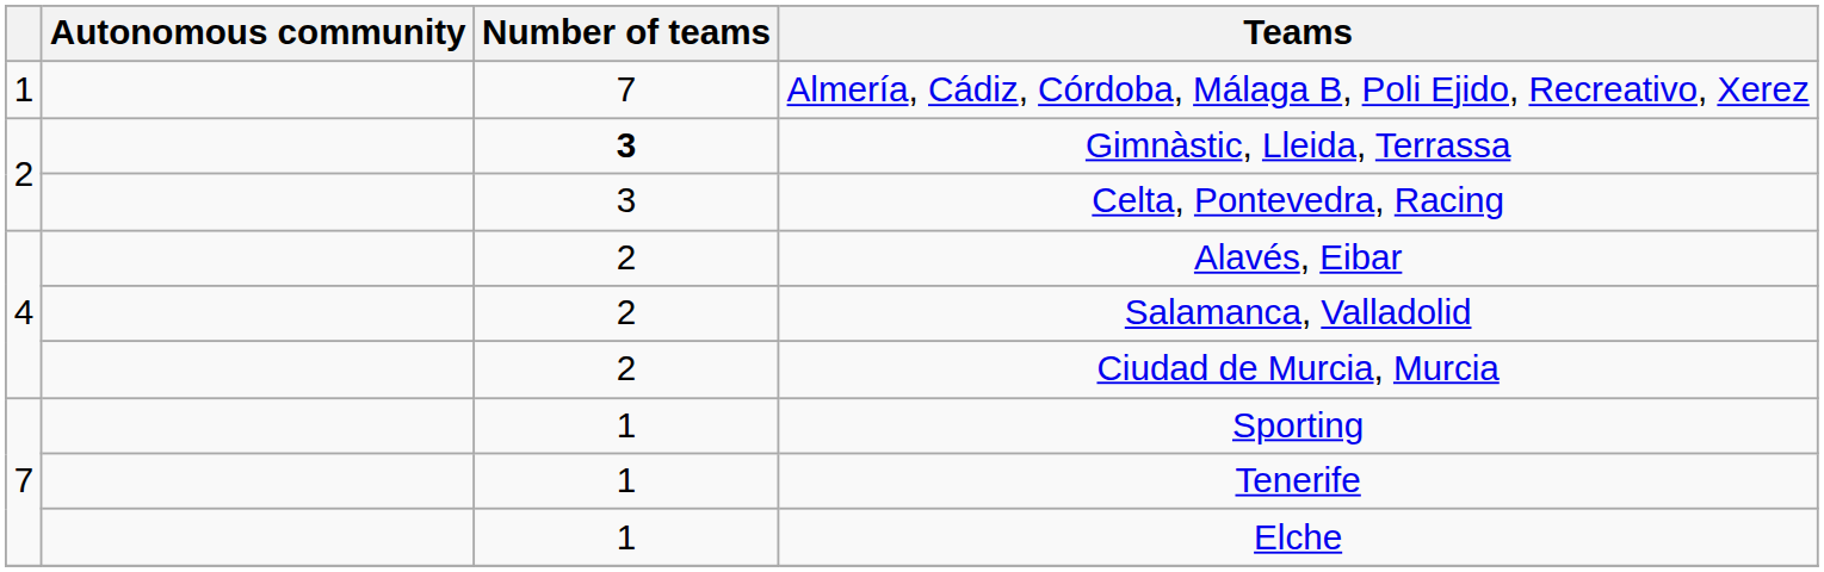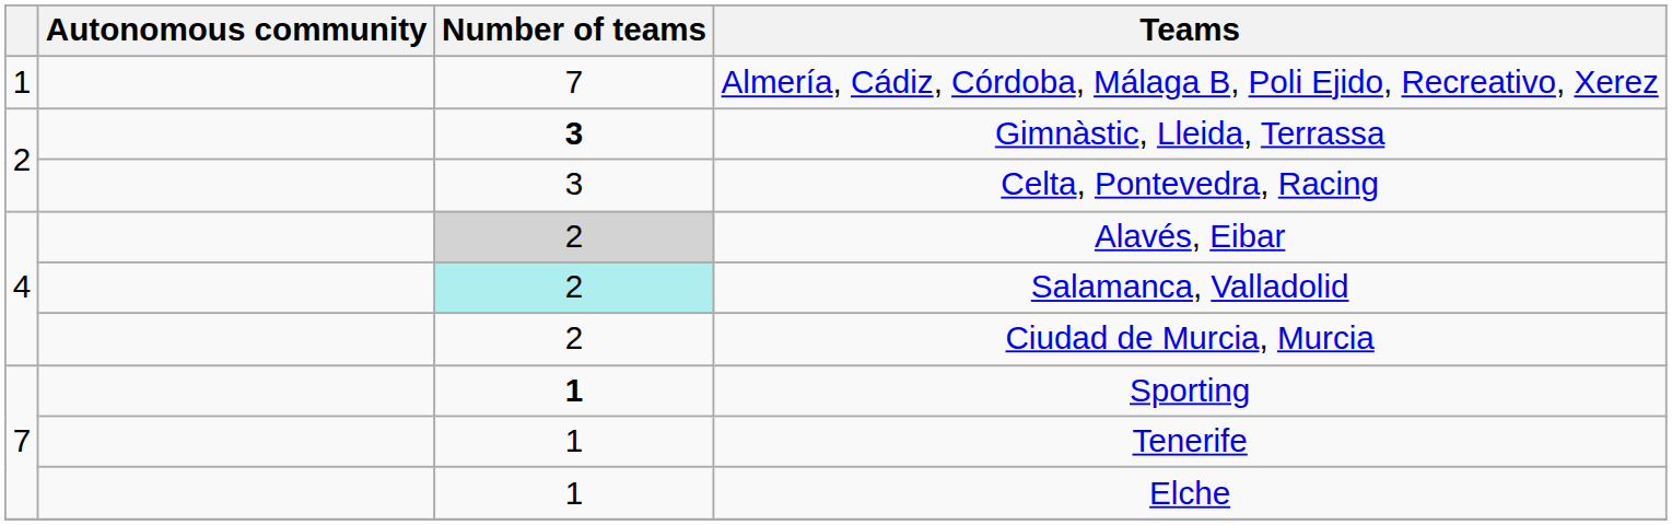Alavés, Eibar | Number of teams: no background -> lightgrey background
Salamanca, Valladolid | Number of teams: no background -> paleturquoise background
Sporting | Number of teams: normal -> bold
